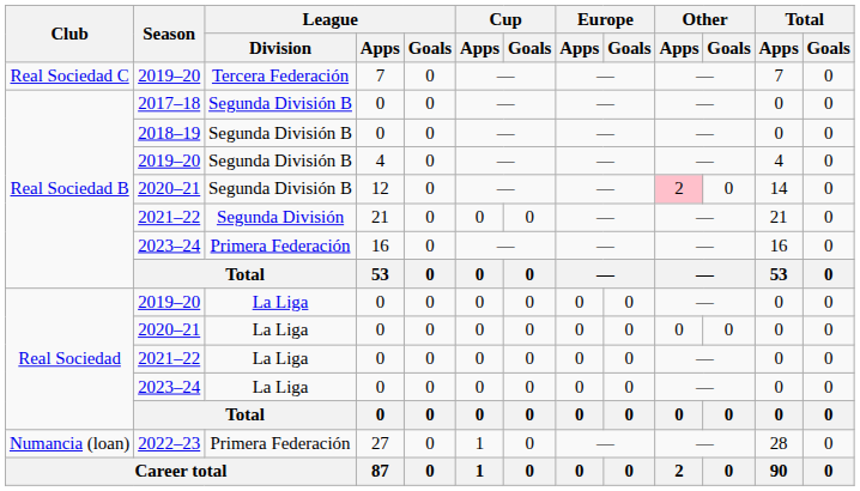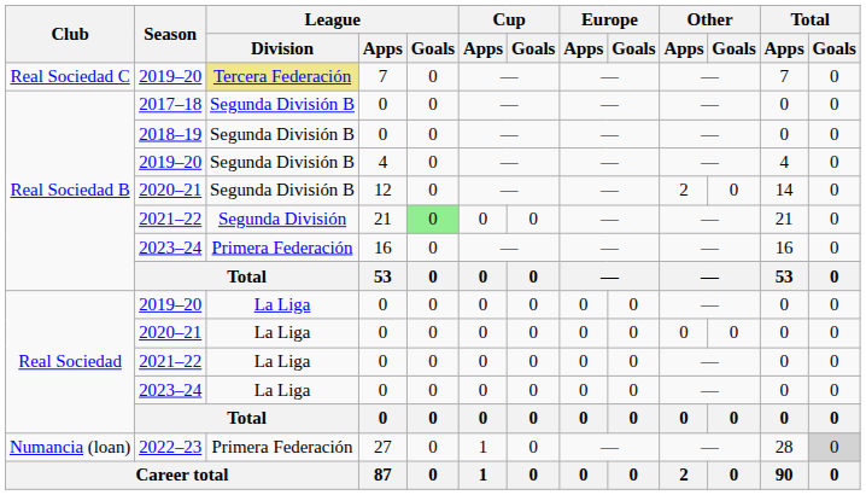2019–20 / 7 | League / Division: no background -> khaki background
2020–21 / 12 | Other / Apps: pink background -> no background
2021–22 / 21 | League / Goals: no background -> lightgreen background
2022–23 | Total / Goals: no background -> lightgrey background
